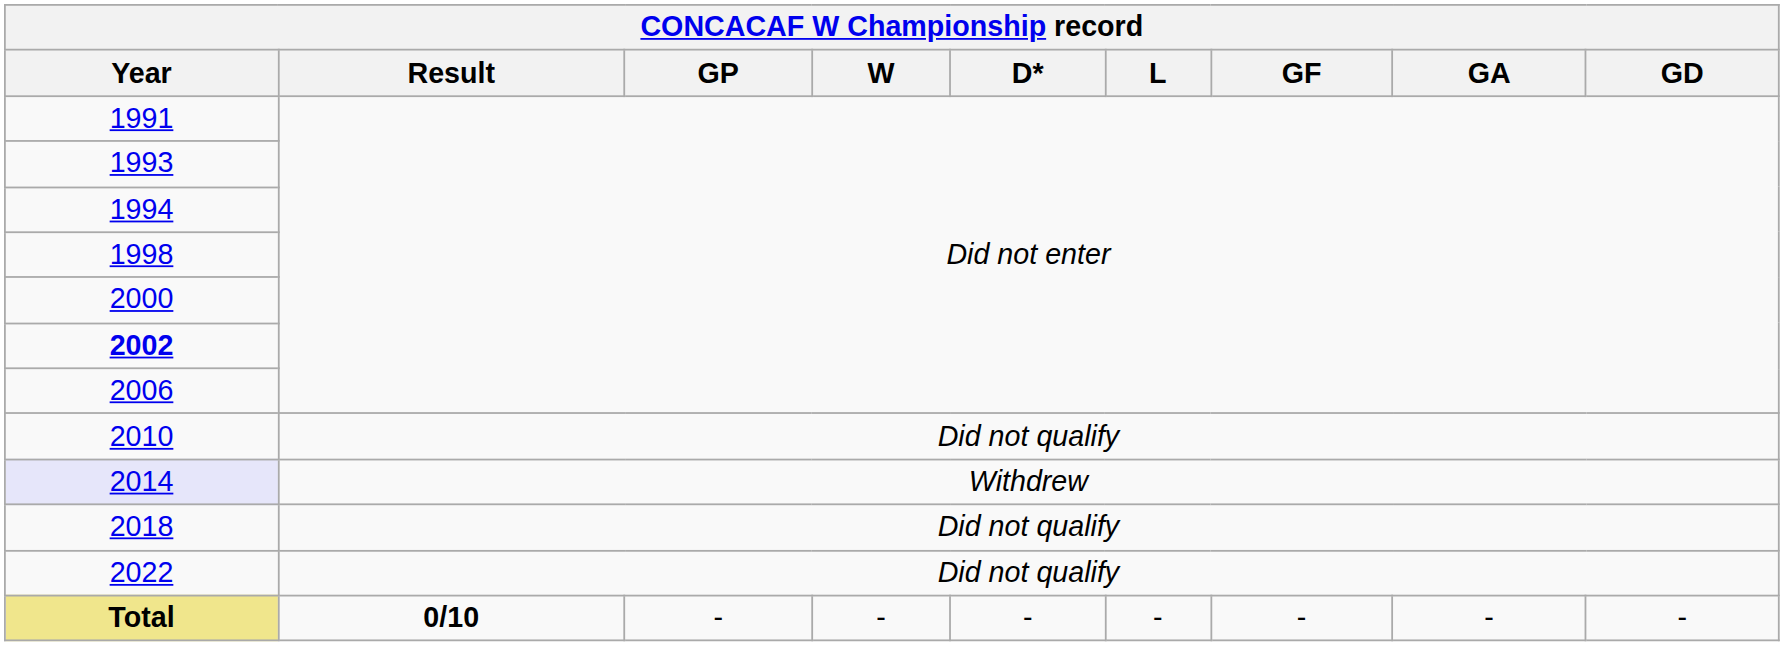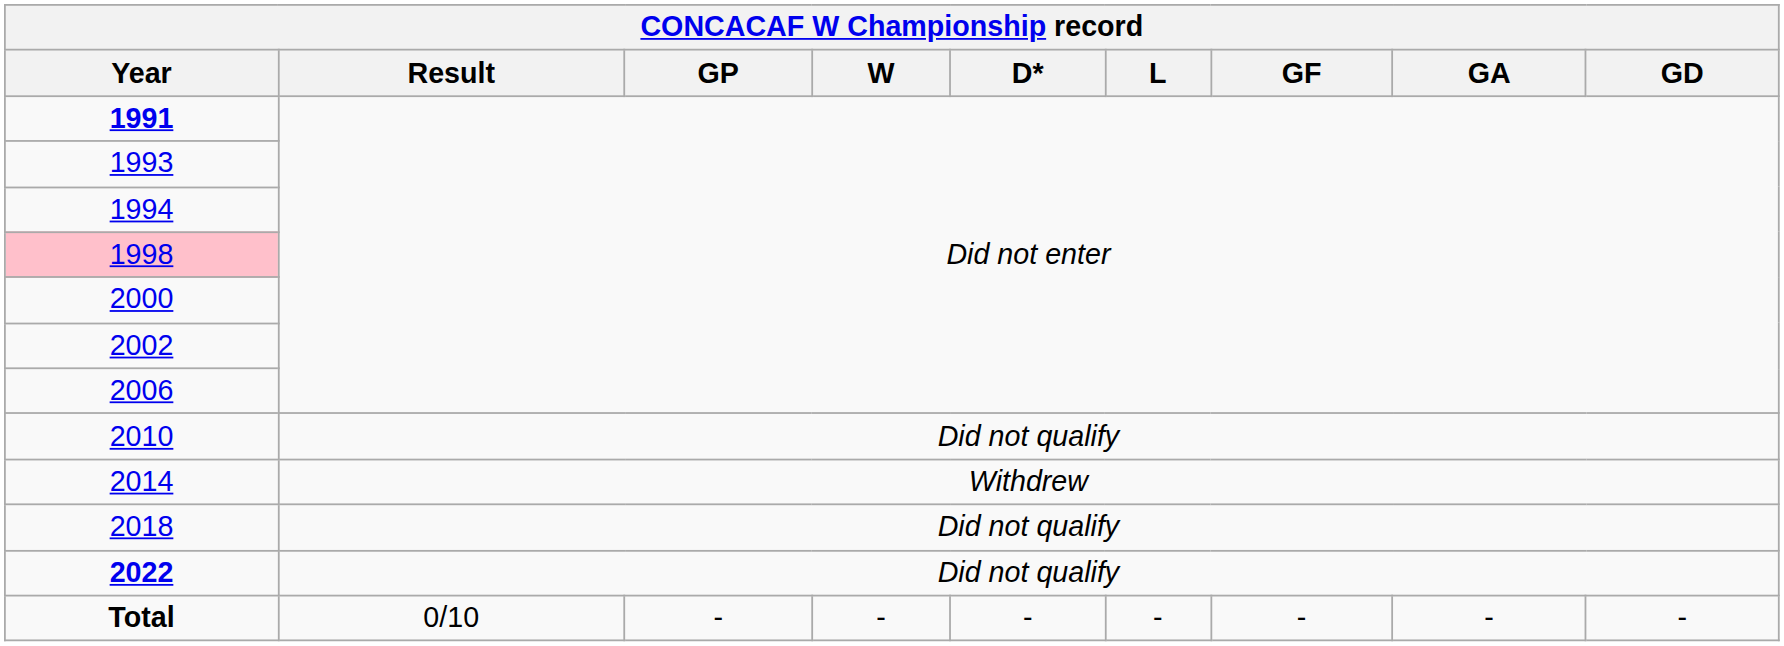1991 | Year: normal -> bold
1998 | Year: no background -> pink background
2002 | Year: bold -> normal
2014 | Year: lavender background -> no background
2022 | Year: normal -> bold
Total | Year: khaki background -> no background
Total | Result: bold -> normal
